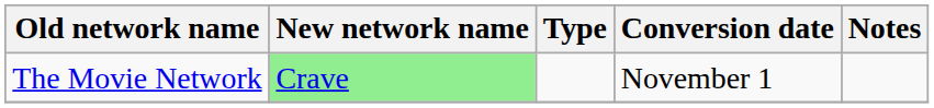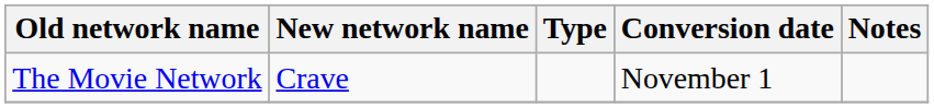The Movie Network | New network name: lightgreen background -> no background
